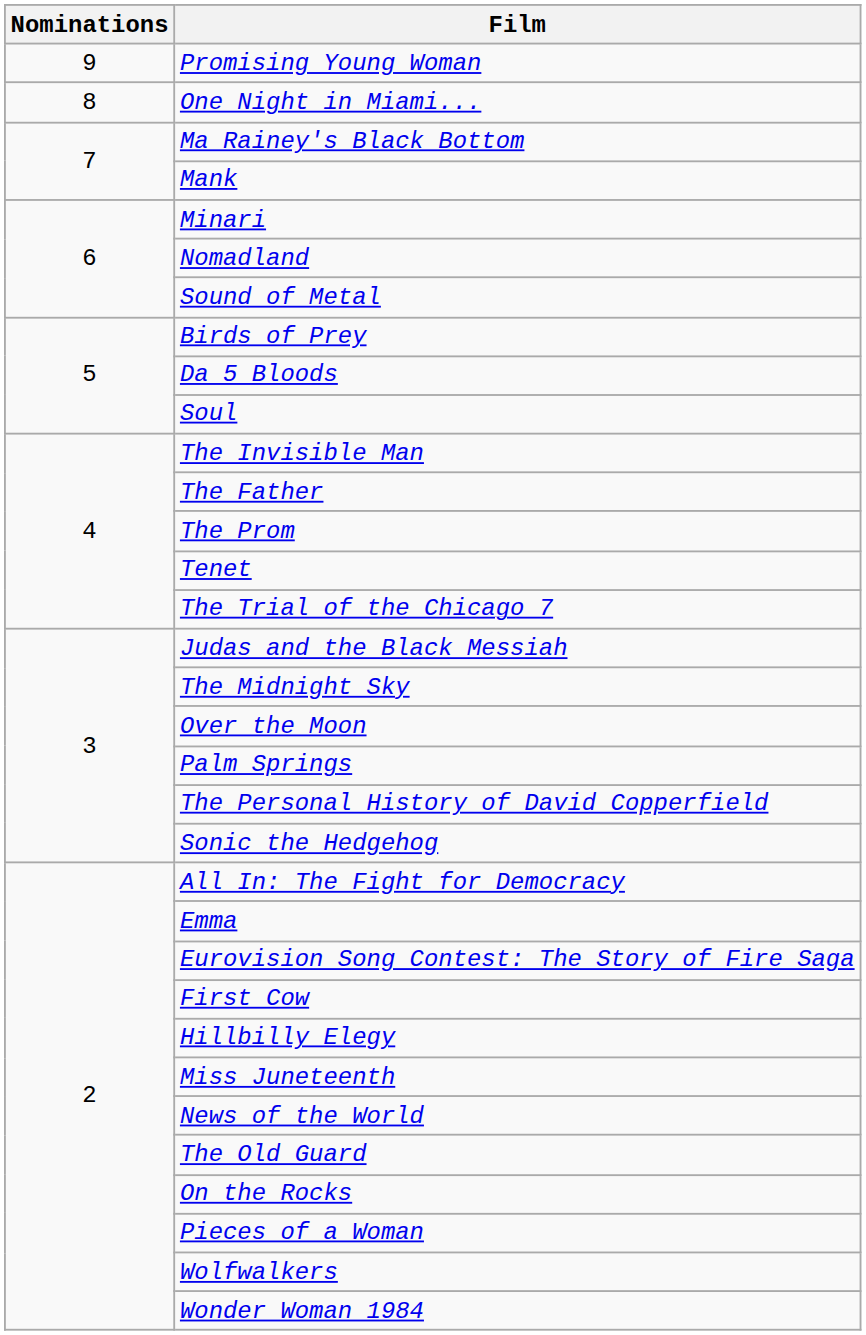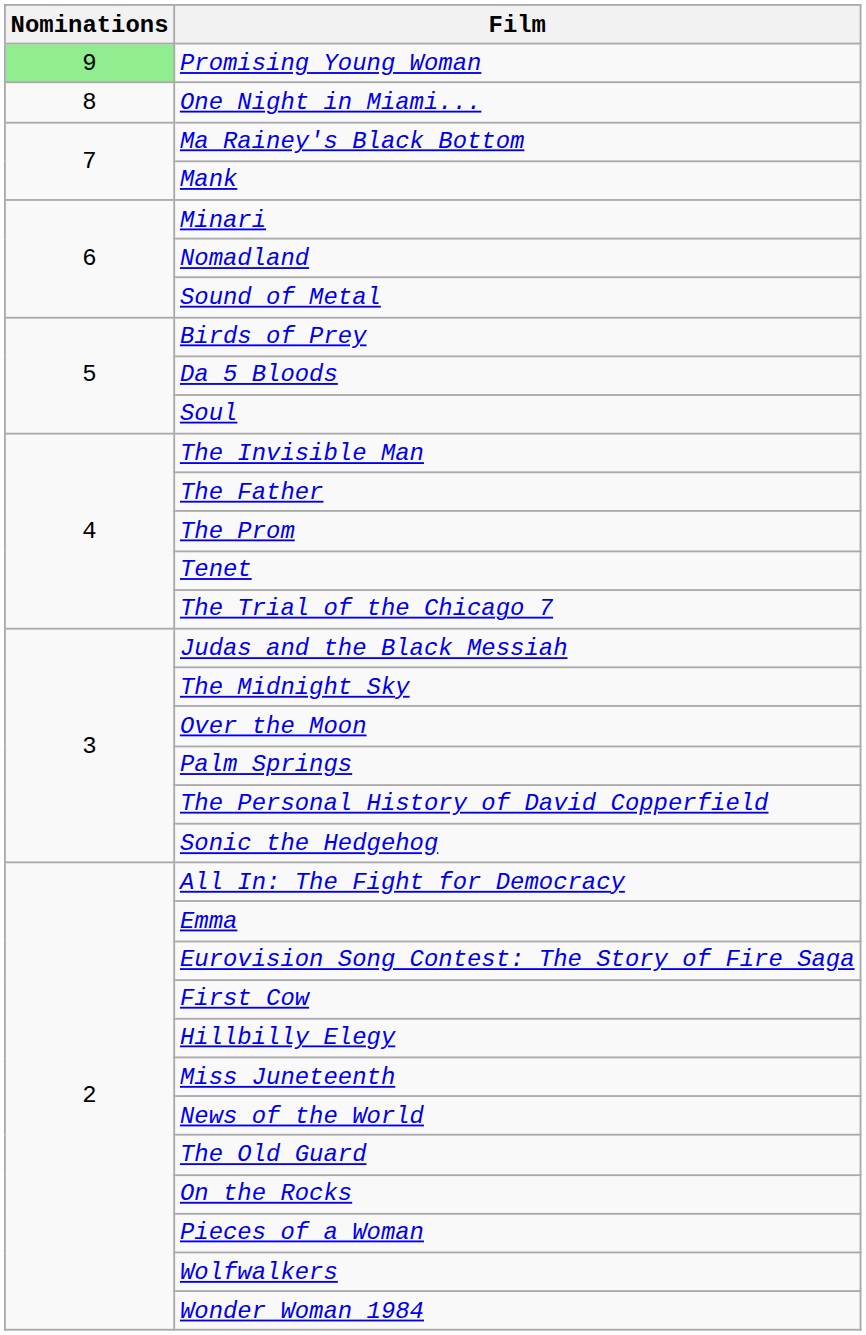Promising Young Woman | Nominations: no background -> lightgreen background
